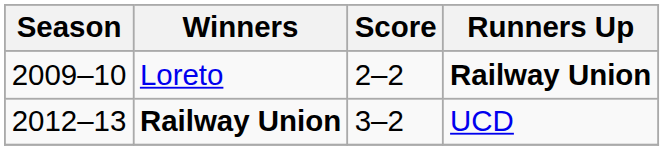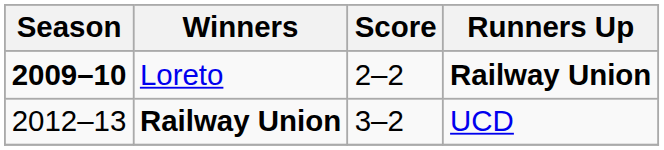Loreto | Season: normal -> bold
